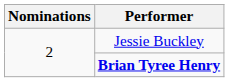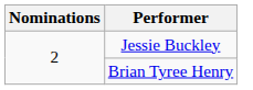Brian Tyree Henry | Performer: bold -> normal
